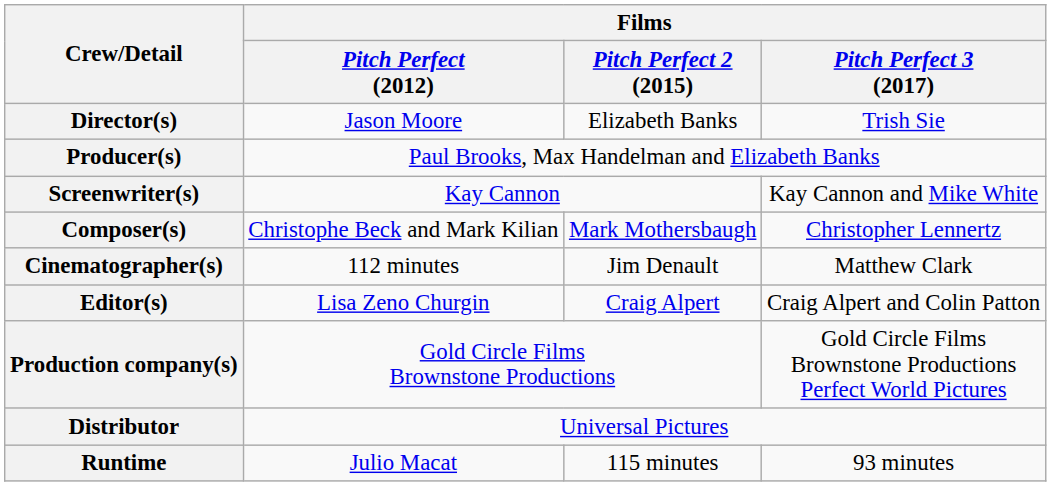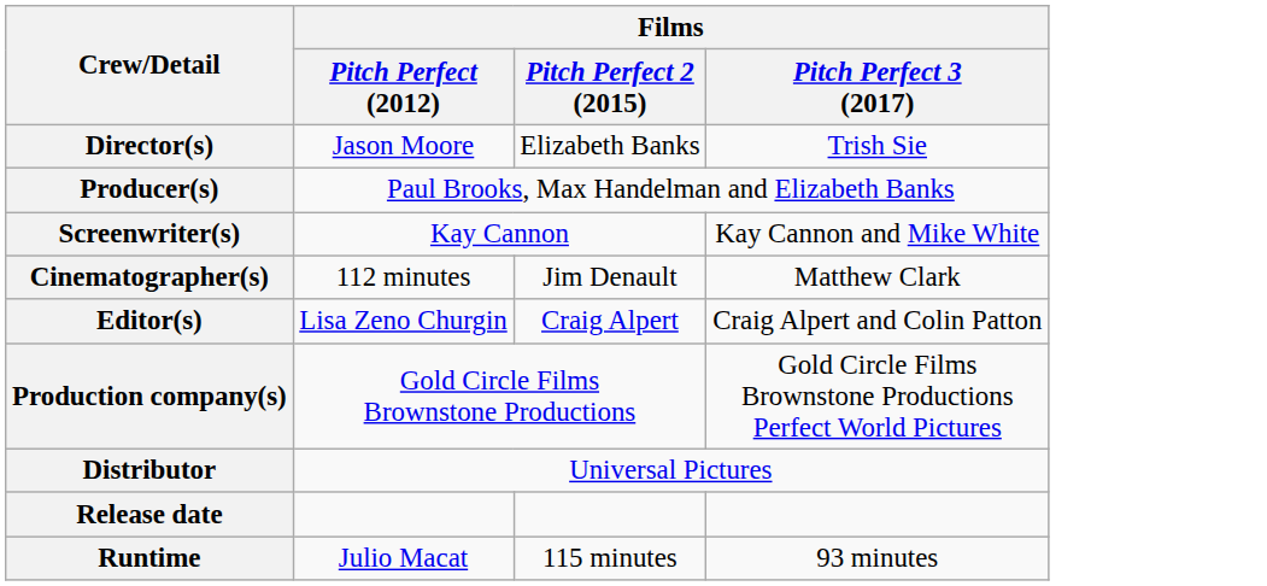- row: Composer(s) | Christophe Beck and Mark Kilian | Mark Mothersbaugh | Christopher Lennertz
+ row: Release date
